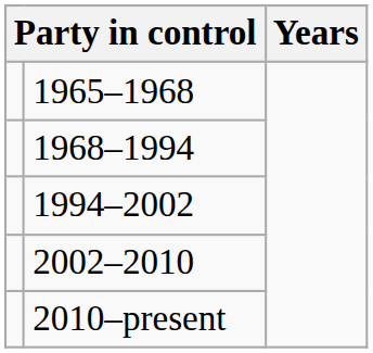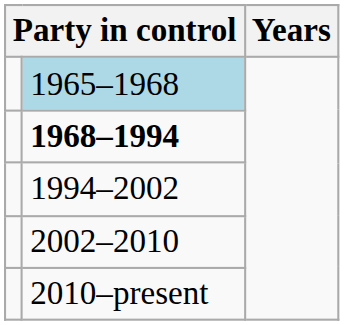1965–1968 | column 2: no background -> lightblue background
1968–1994 | column 2: normal -> bold
